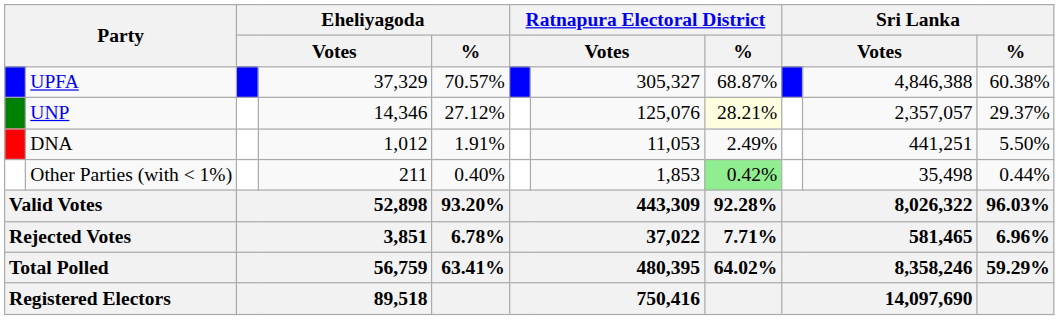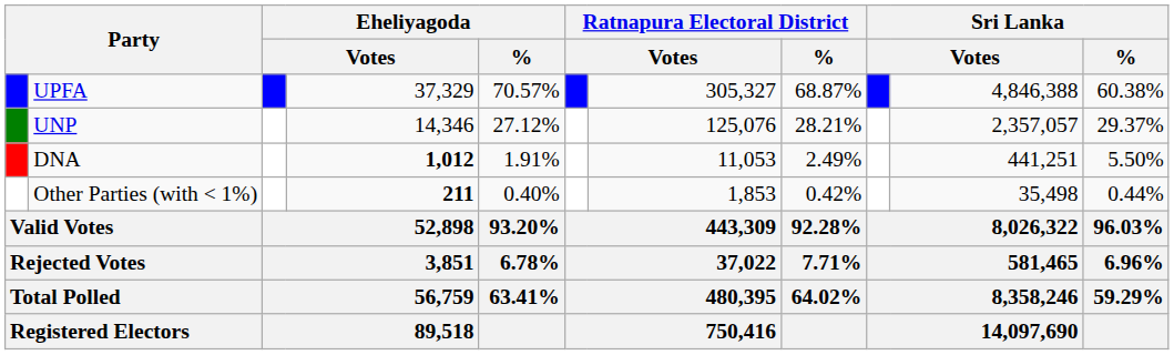UNP | Ratnapura Electoral District / %: lightyellow background -> no background
DNA | column 4: normal -> bold
Other Parties (with < 1%) | column 4: normal -> bold
Other Parties (with < 1%) | Ratnapura Electoral District / %: lightgreen background -> no background
